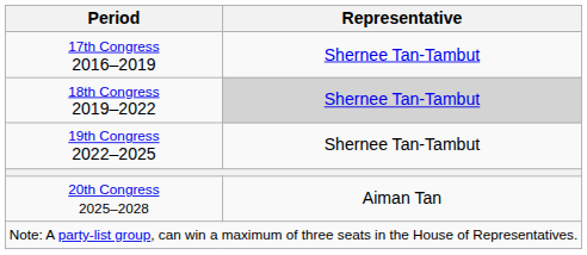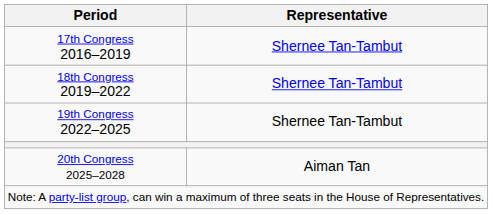18th Congress 2019–2022 | Representative: lightgrey background -> no background
